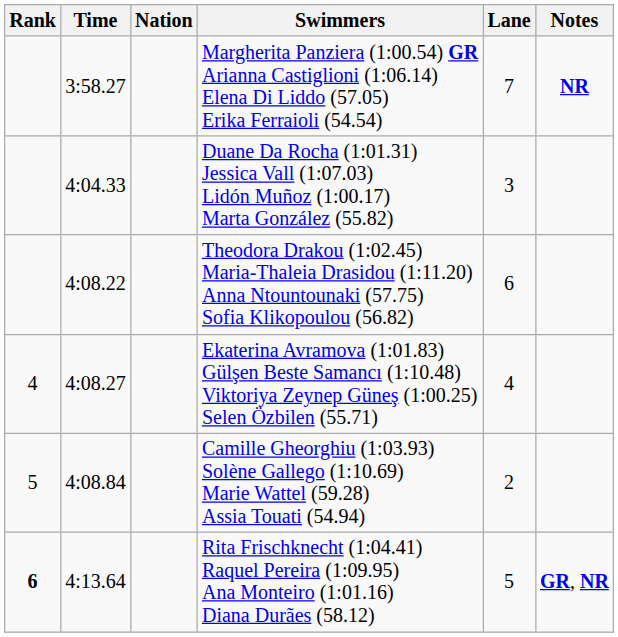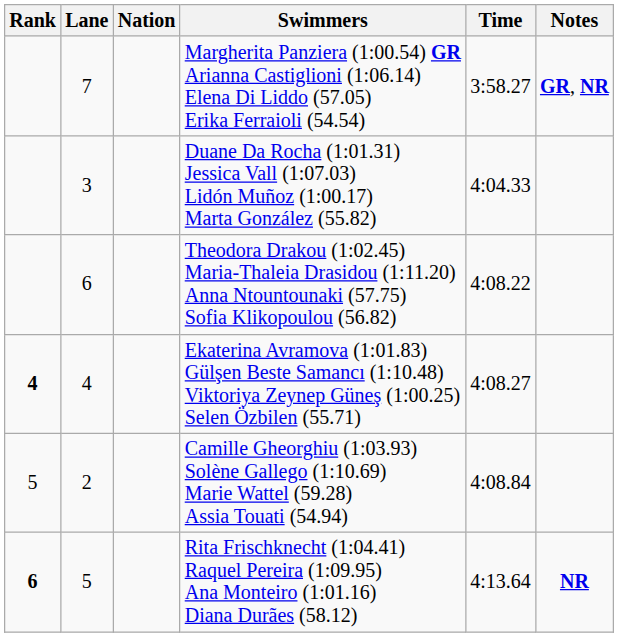columns swapped: Lane <-> Time
row 2 | Notes: NR -> GR, NR
row 5 | Rank: normal -> bold
row 7 | Notes: GR, NR -> NR
